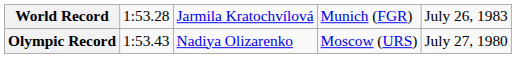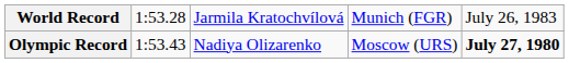Olympic Record | column 5: normal -> bold
